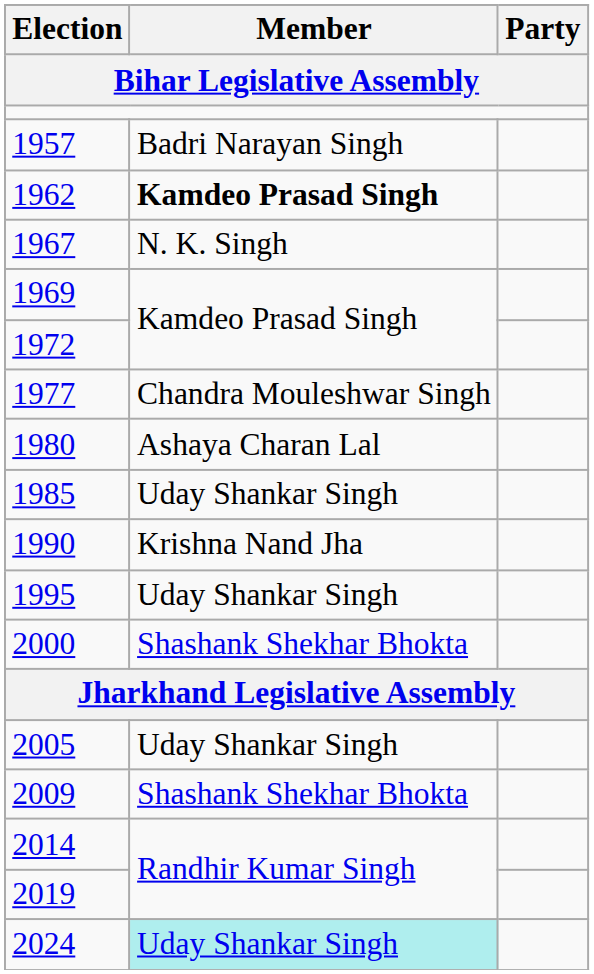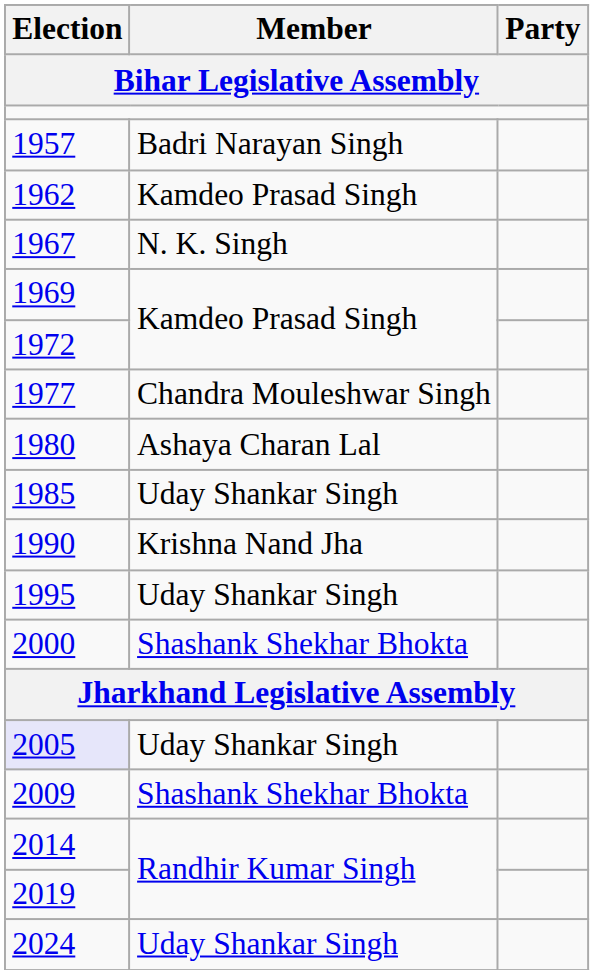1962 | Member: bold -> normal
2005 | Election: no background -> lavender background
2024 | Member: paleturquoise background -> no background
